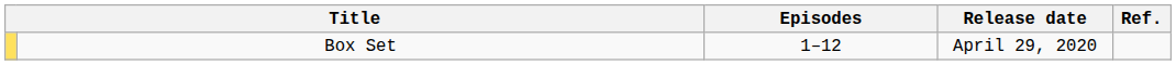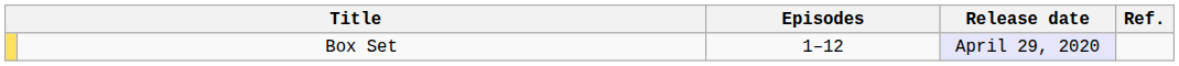Box Set | Release date: no background -> lavender background
